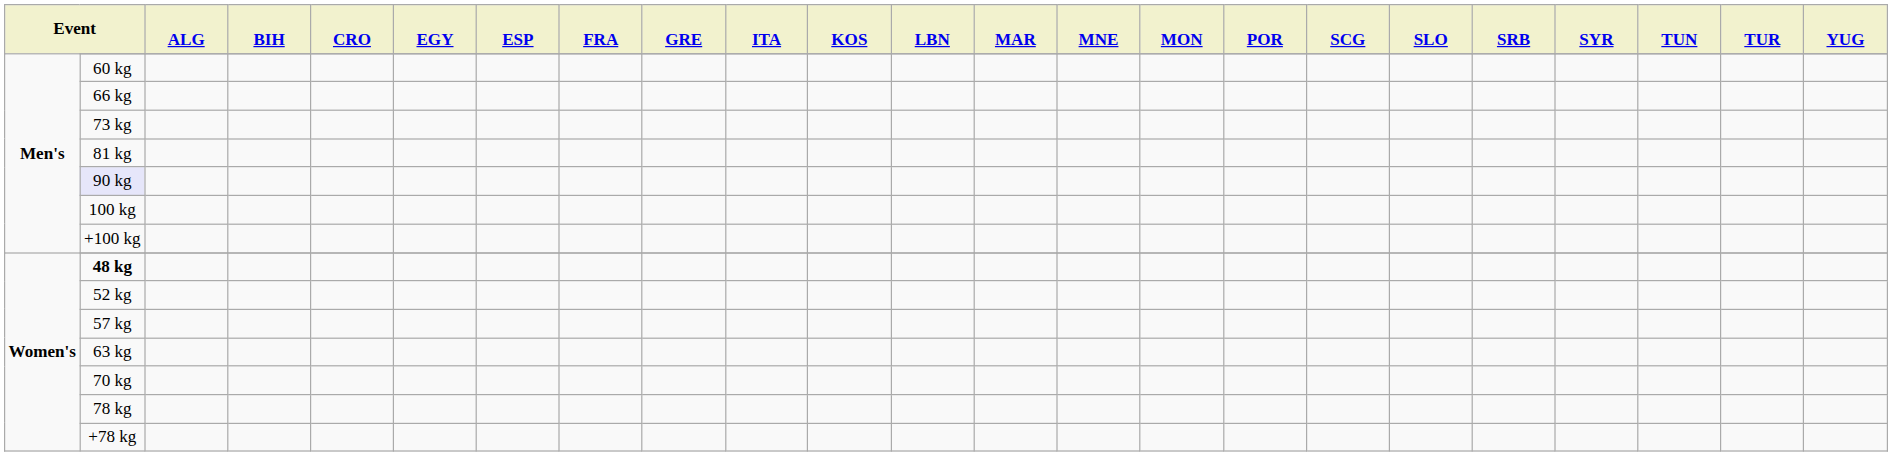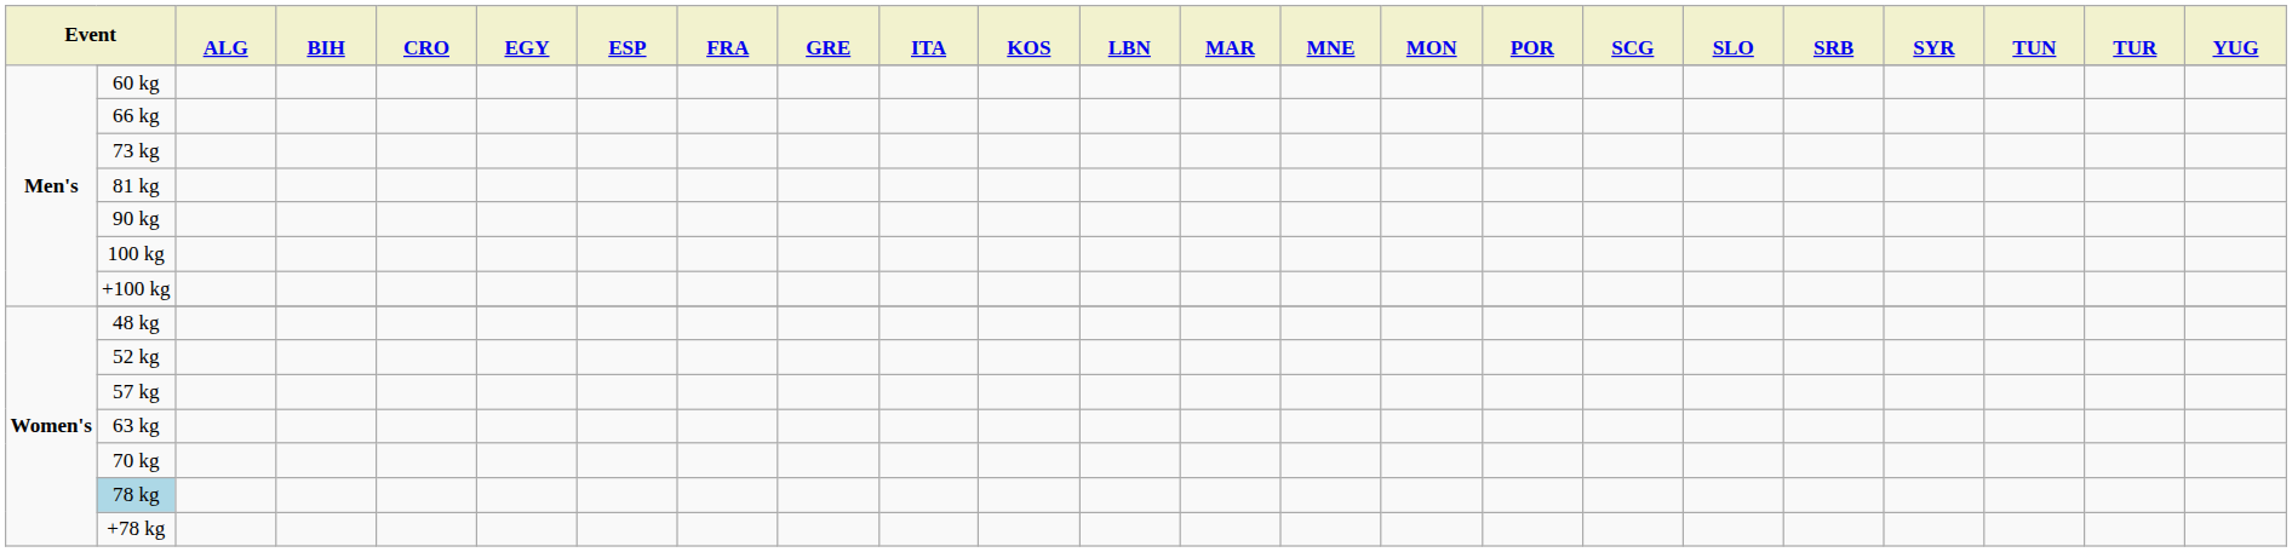90 kg | column 2: lavender background -> no background
48 kg | column 2: bold -> normal
78 kg | column 2: no background -> lightblue background
